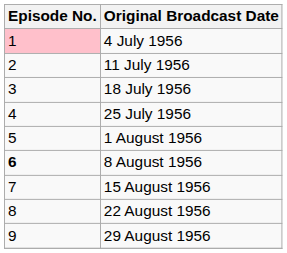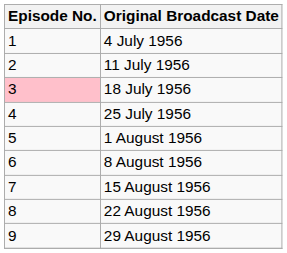4 July 1956 | Episode No.: pink background -> no background
18 July 1956 | Episode No.: no background -> pink background
8 August 1956 | Episode No.: bold -> normal
